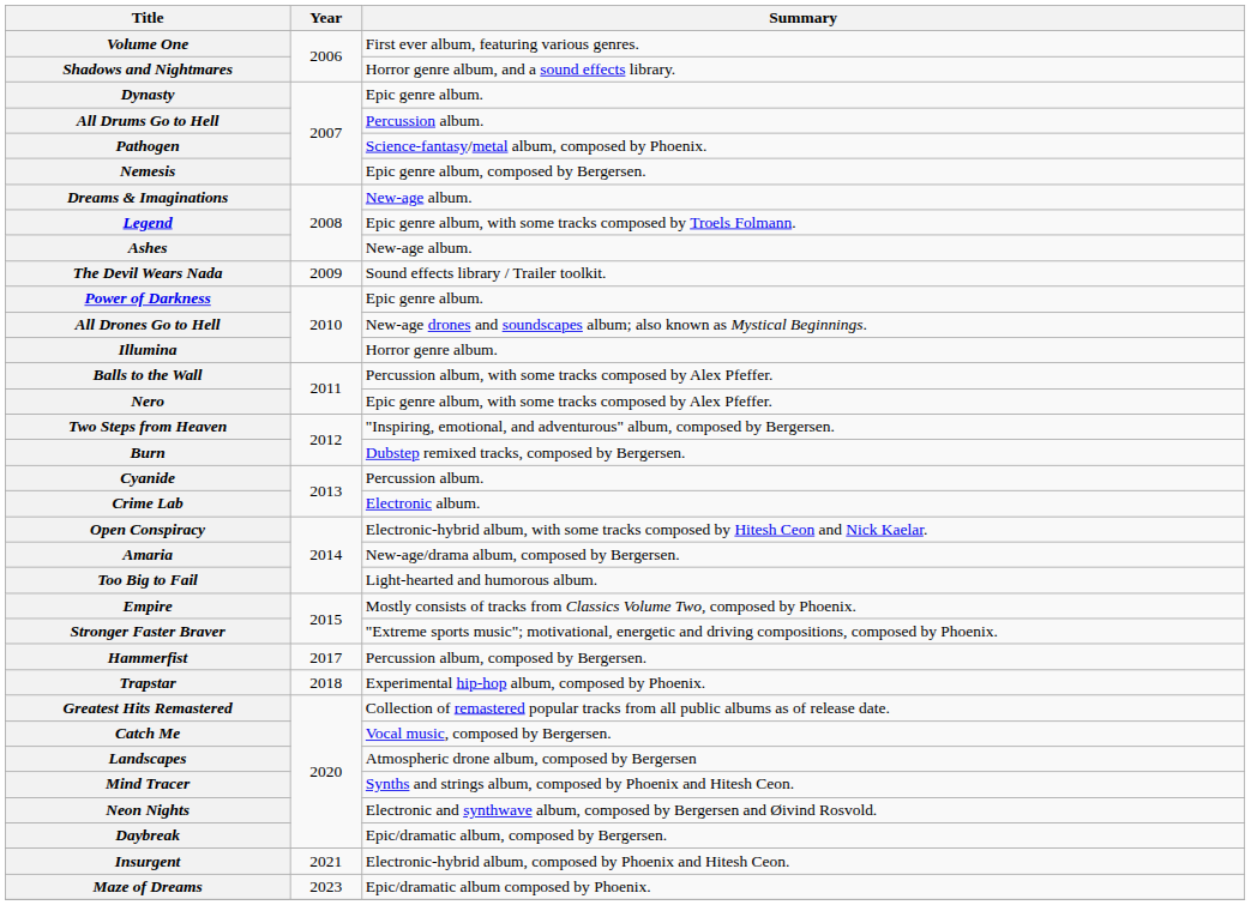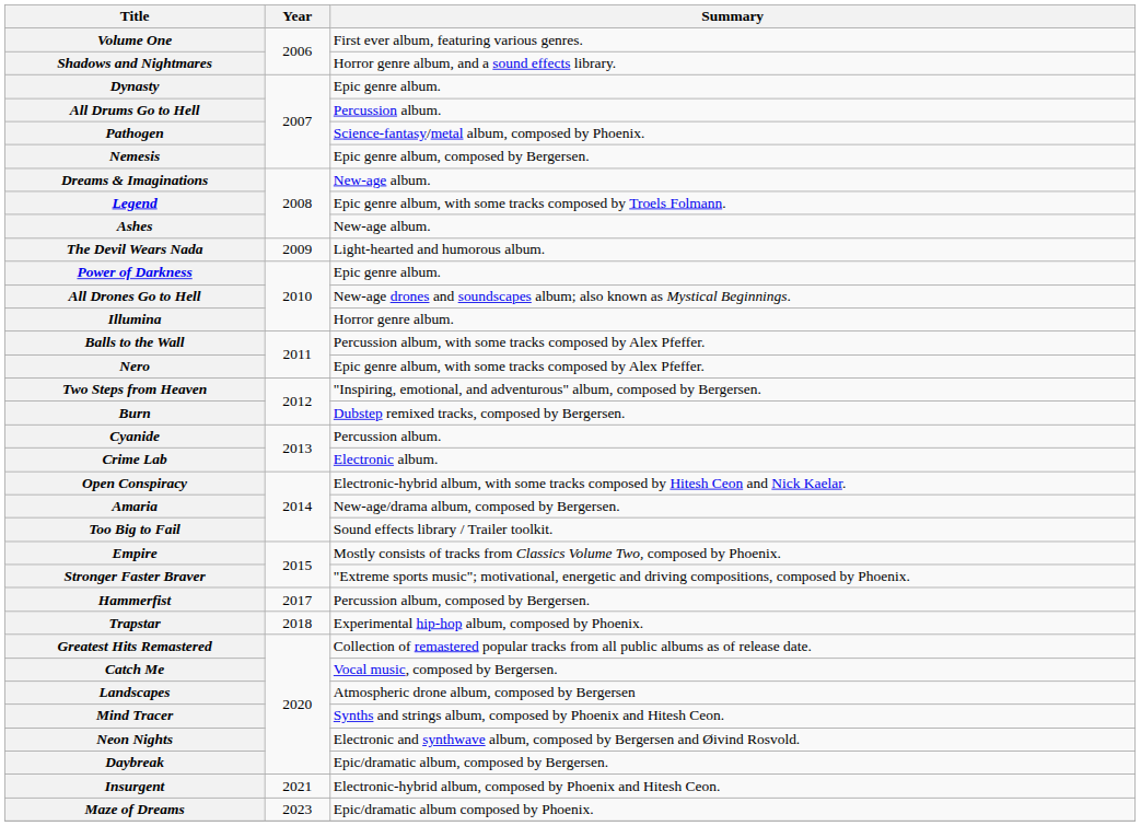The Devil Wears Nada | Summary: Sound effects library / Trailer toolkit. -> Light-hearted and humorous album.
Too Big to Fail | Summary: Light-hearted and humorous album. -> Sound effects library / Trailer toolkit.
